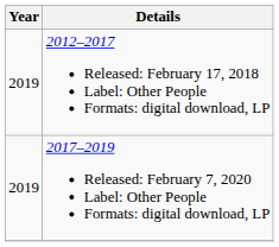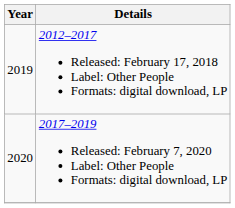row 3 | Year: 2019 -> 2020
